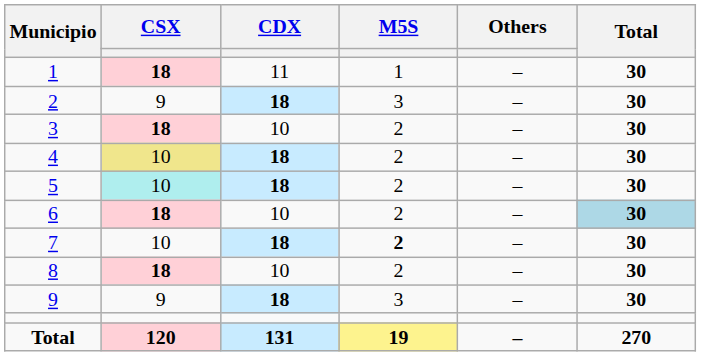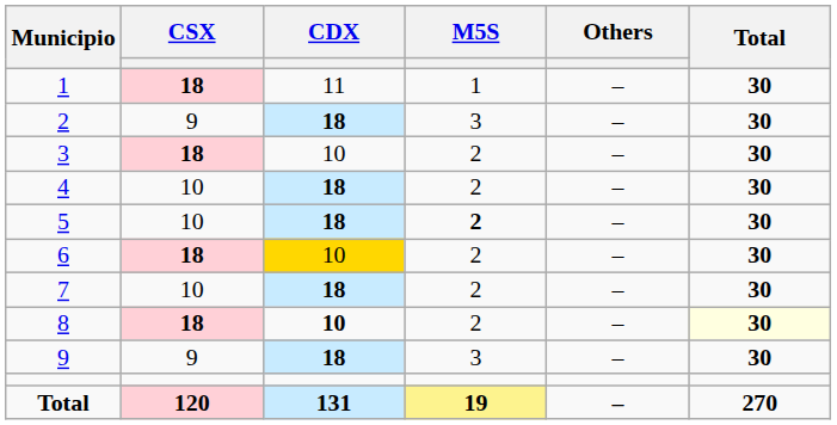4 | CSX: khaki background -> no background
5 | CSX: paleturquoise background -> no background
5 | M5S: normal -> bold
6 | CDX: no background -> gold background
6 | Total: lightblue background -> no background
7 | M5S: bold -> normal
8 | CDX: normal -> bold
8 | Total: no background -> lightyellow background
